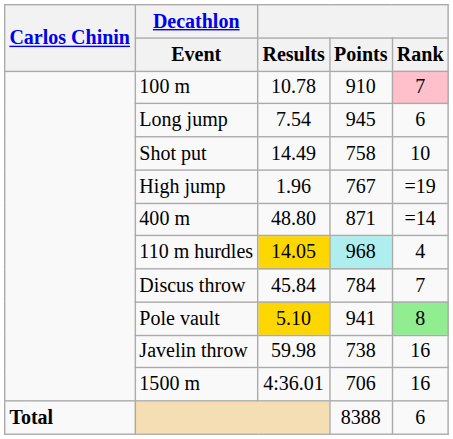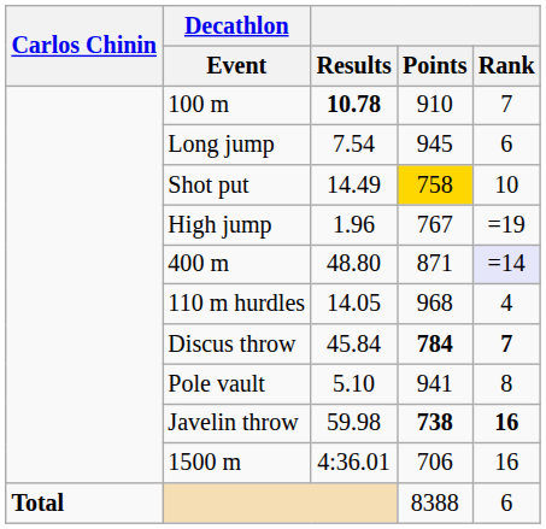100 m | Results: normal -> bold
100 m | Rank: pink background -> no background
Shot put | Points: no background -> gold background
400 m | Rank: no background -> lavender background
110 m hurdles | Results: gold background -> no background
110 m hurdles | Points: paleturquoise background -> no background
Discus throw | Points: normal -> bold
Discus throw | Rank: normal -> bold
Pole vault | Results: gold background -> no background
Pole vault | Rank: lightgreen background -> no background
Javelin throw | Points: normal -> bold
Javelin throw | Rank: normal -> bold
